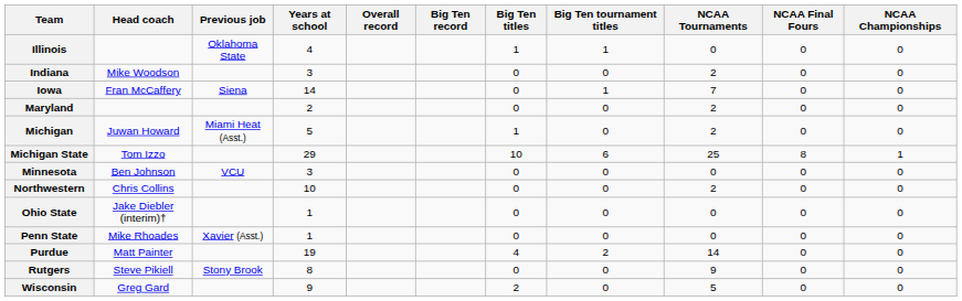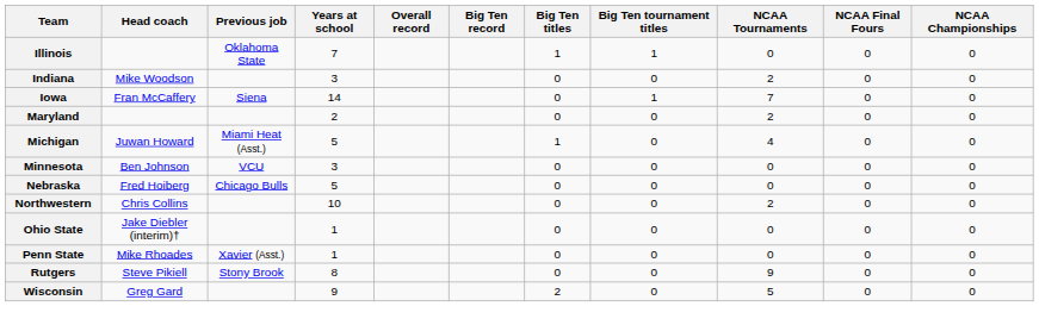Illinois | Years at school: 4 -> 7
Michigan | NCAA Tournaments: 2 -> 4
- row: Michigan State | Tom Izzo | 29 | 10 | 6 | 25 | 8 | 1
+ row: Nebraska | Fred Hoiberg | Chicago Bulls | 5 | 0 | 0 | 0 | 0 | 0
- row: Purdue | Matt Painter | 19 | 4 | 2 | 14 | 0 | 0
